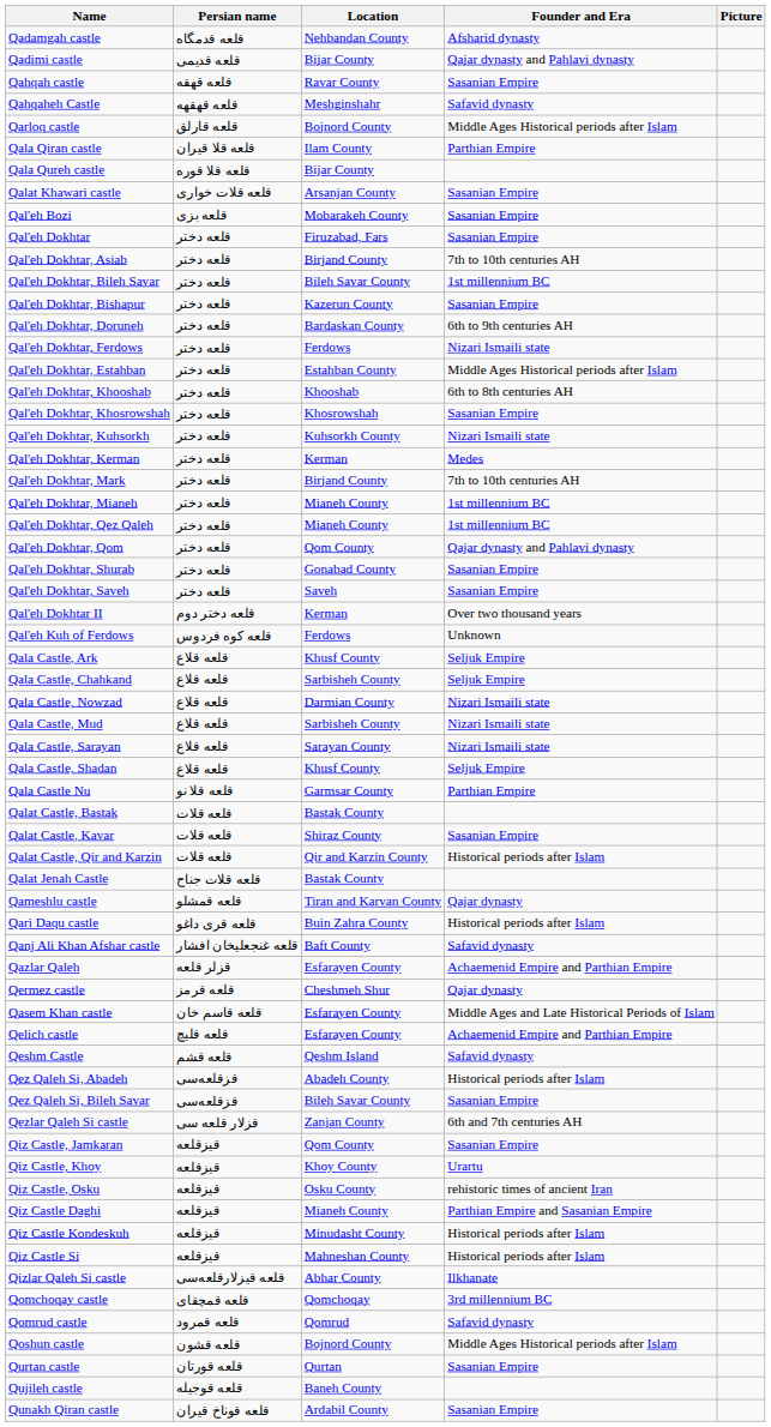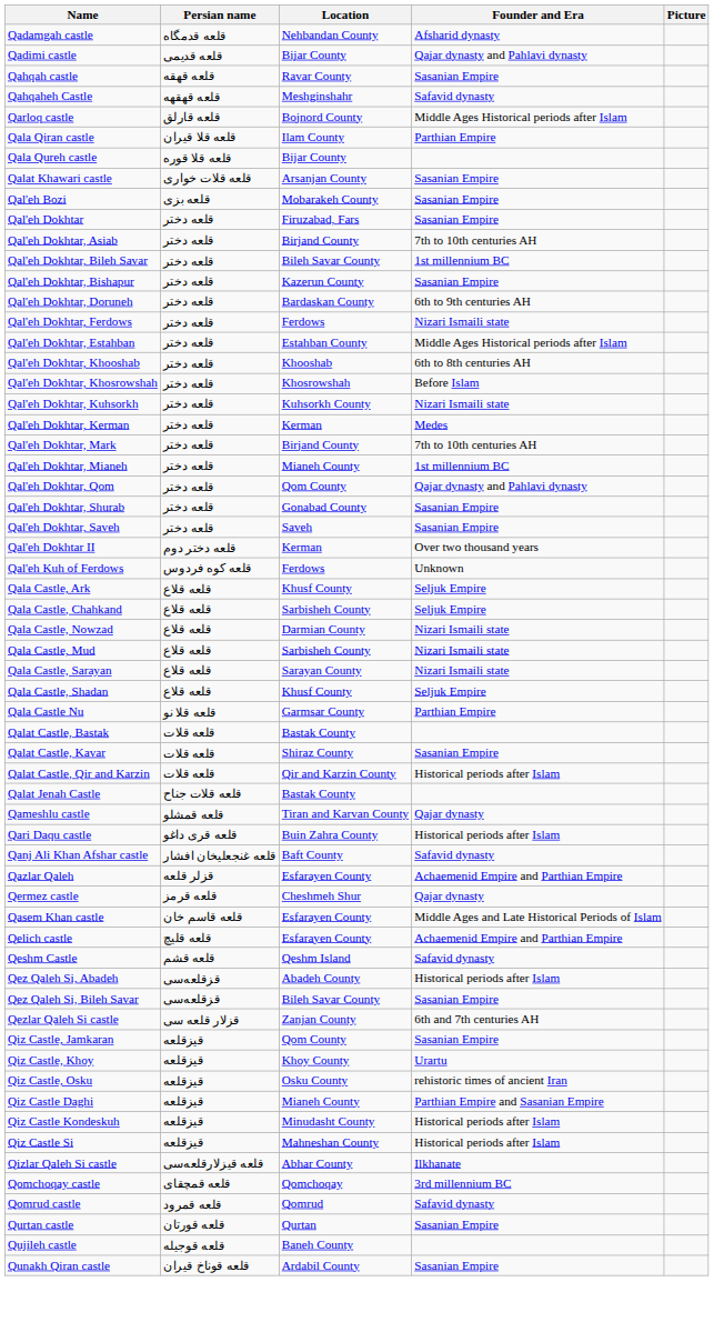Qal'eh Dokhtar, Khosrowshah | Founder and Era: Sasanian Empire -> Before Islam
- row: Qal'eh Dokhtar, Qez Qaleh | قلعه دختر | Mianeh County | 1st millennium BC
- row: Qoshun castle | قلعه قشون | Bojnord County | Middle Ages Historical periods after Islam
